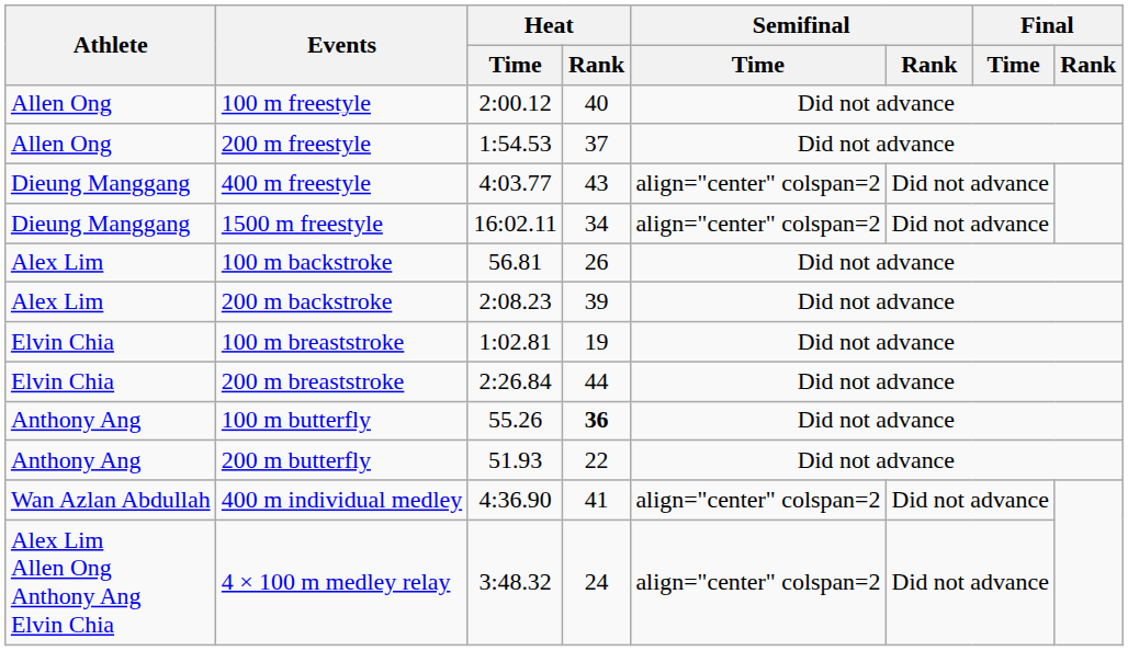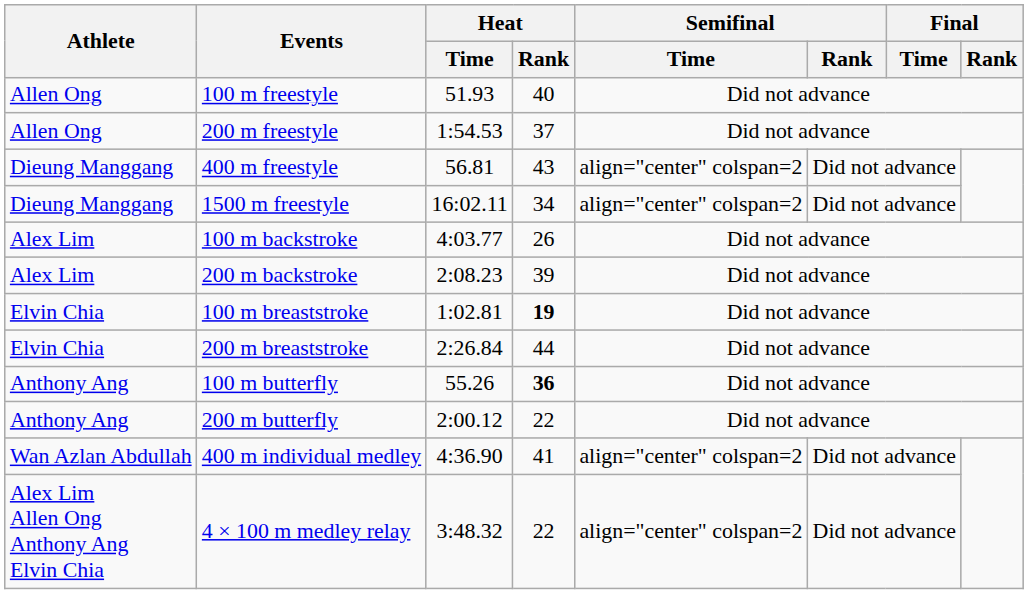100 m freestyle | Heat / Time: 2:00.12 -> 51.93
400 m freestyle | Heat / Time: 4:03.77 -> 56.81
100 m backstroke | Heat / Time: 56.81 -> 4:03.77
100 m breaststroke | Heat / Rank: normal -> bold
200 m butterfly | Heat / Time: 51.93 -> 2:00.12
4 × 100 m medley relay | Heat / Rank: 24 -> 22
